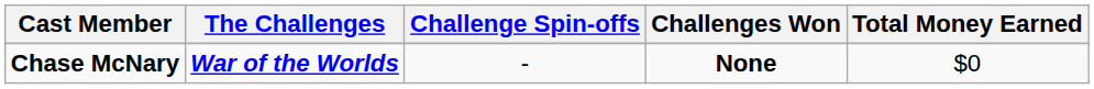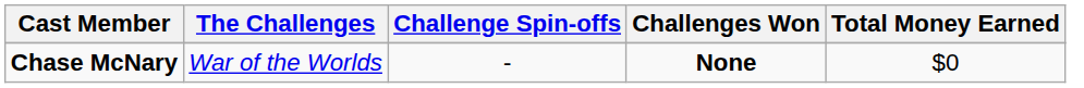Chase McNary | The Challenges: bold -> normal
